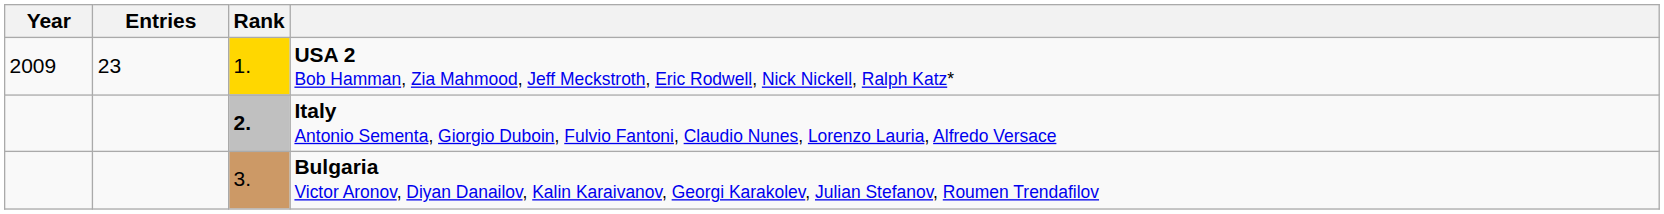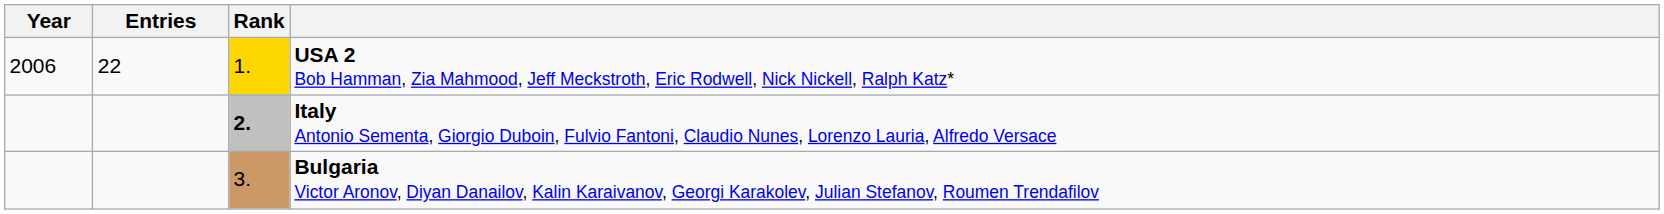row 2 | Year: 2009 -> 2006
row 2 | Entries: 23 -> 22
